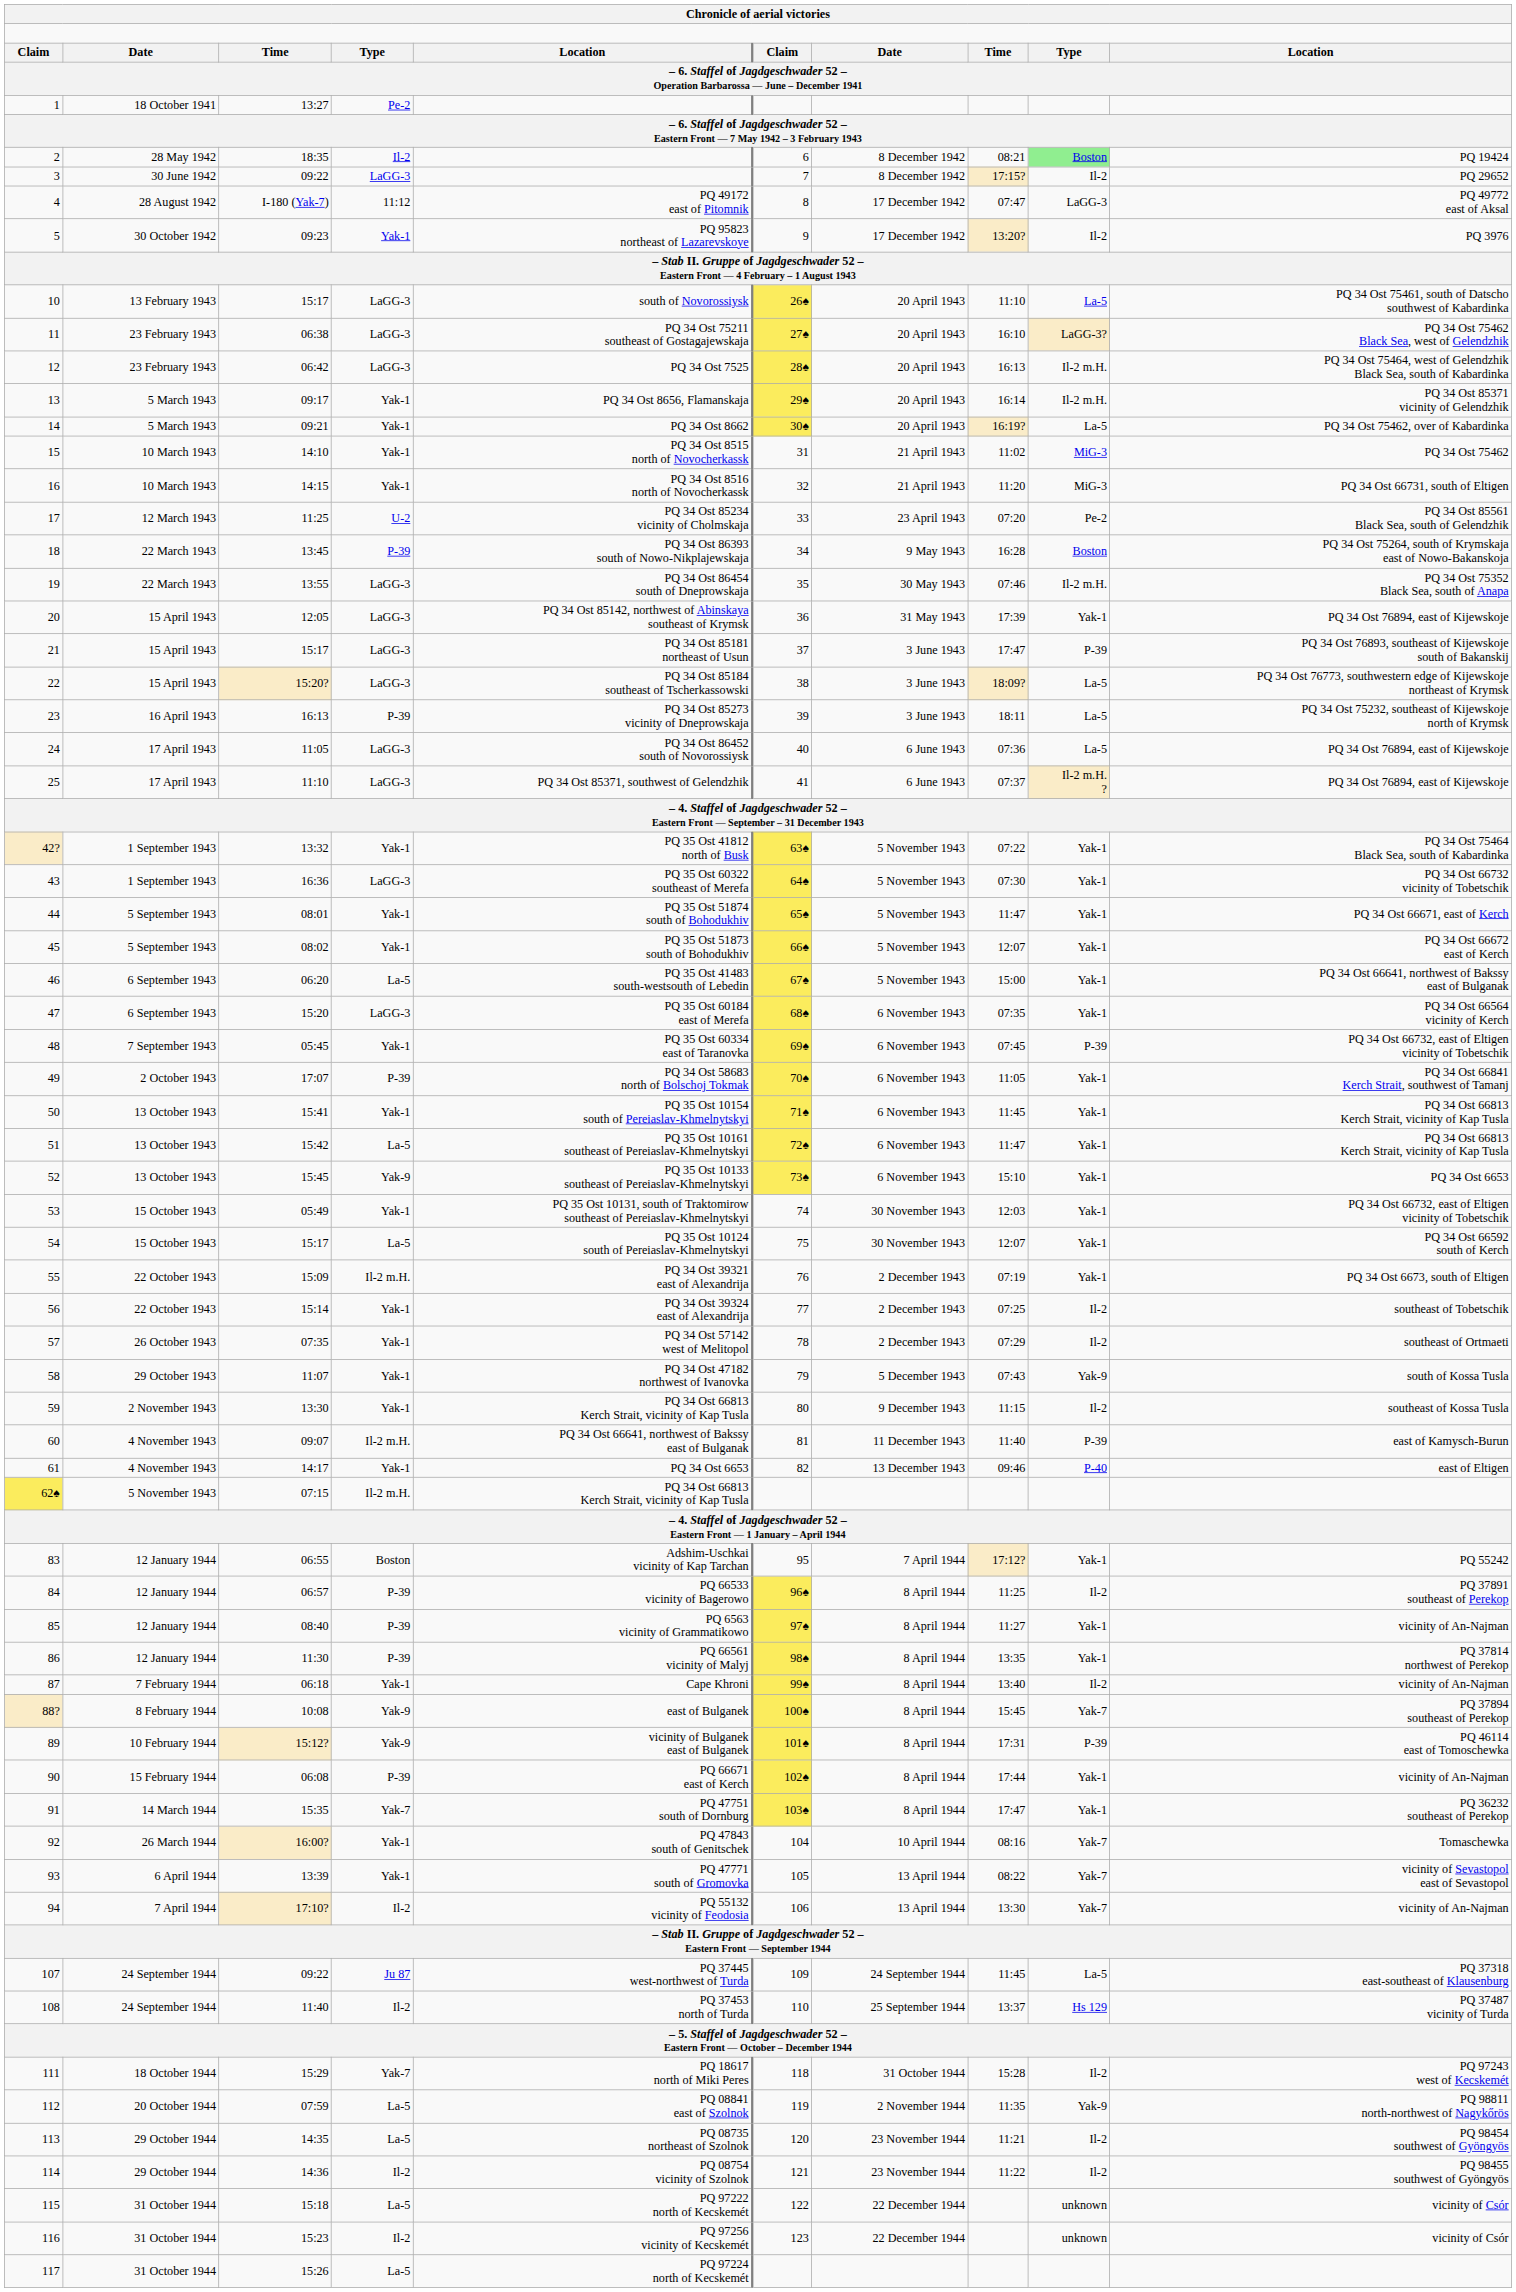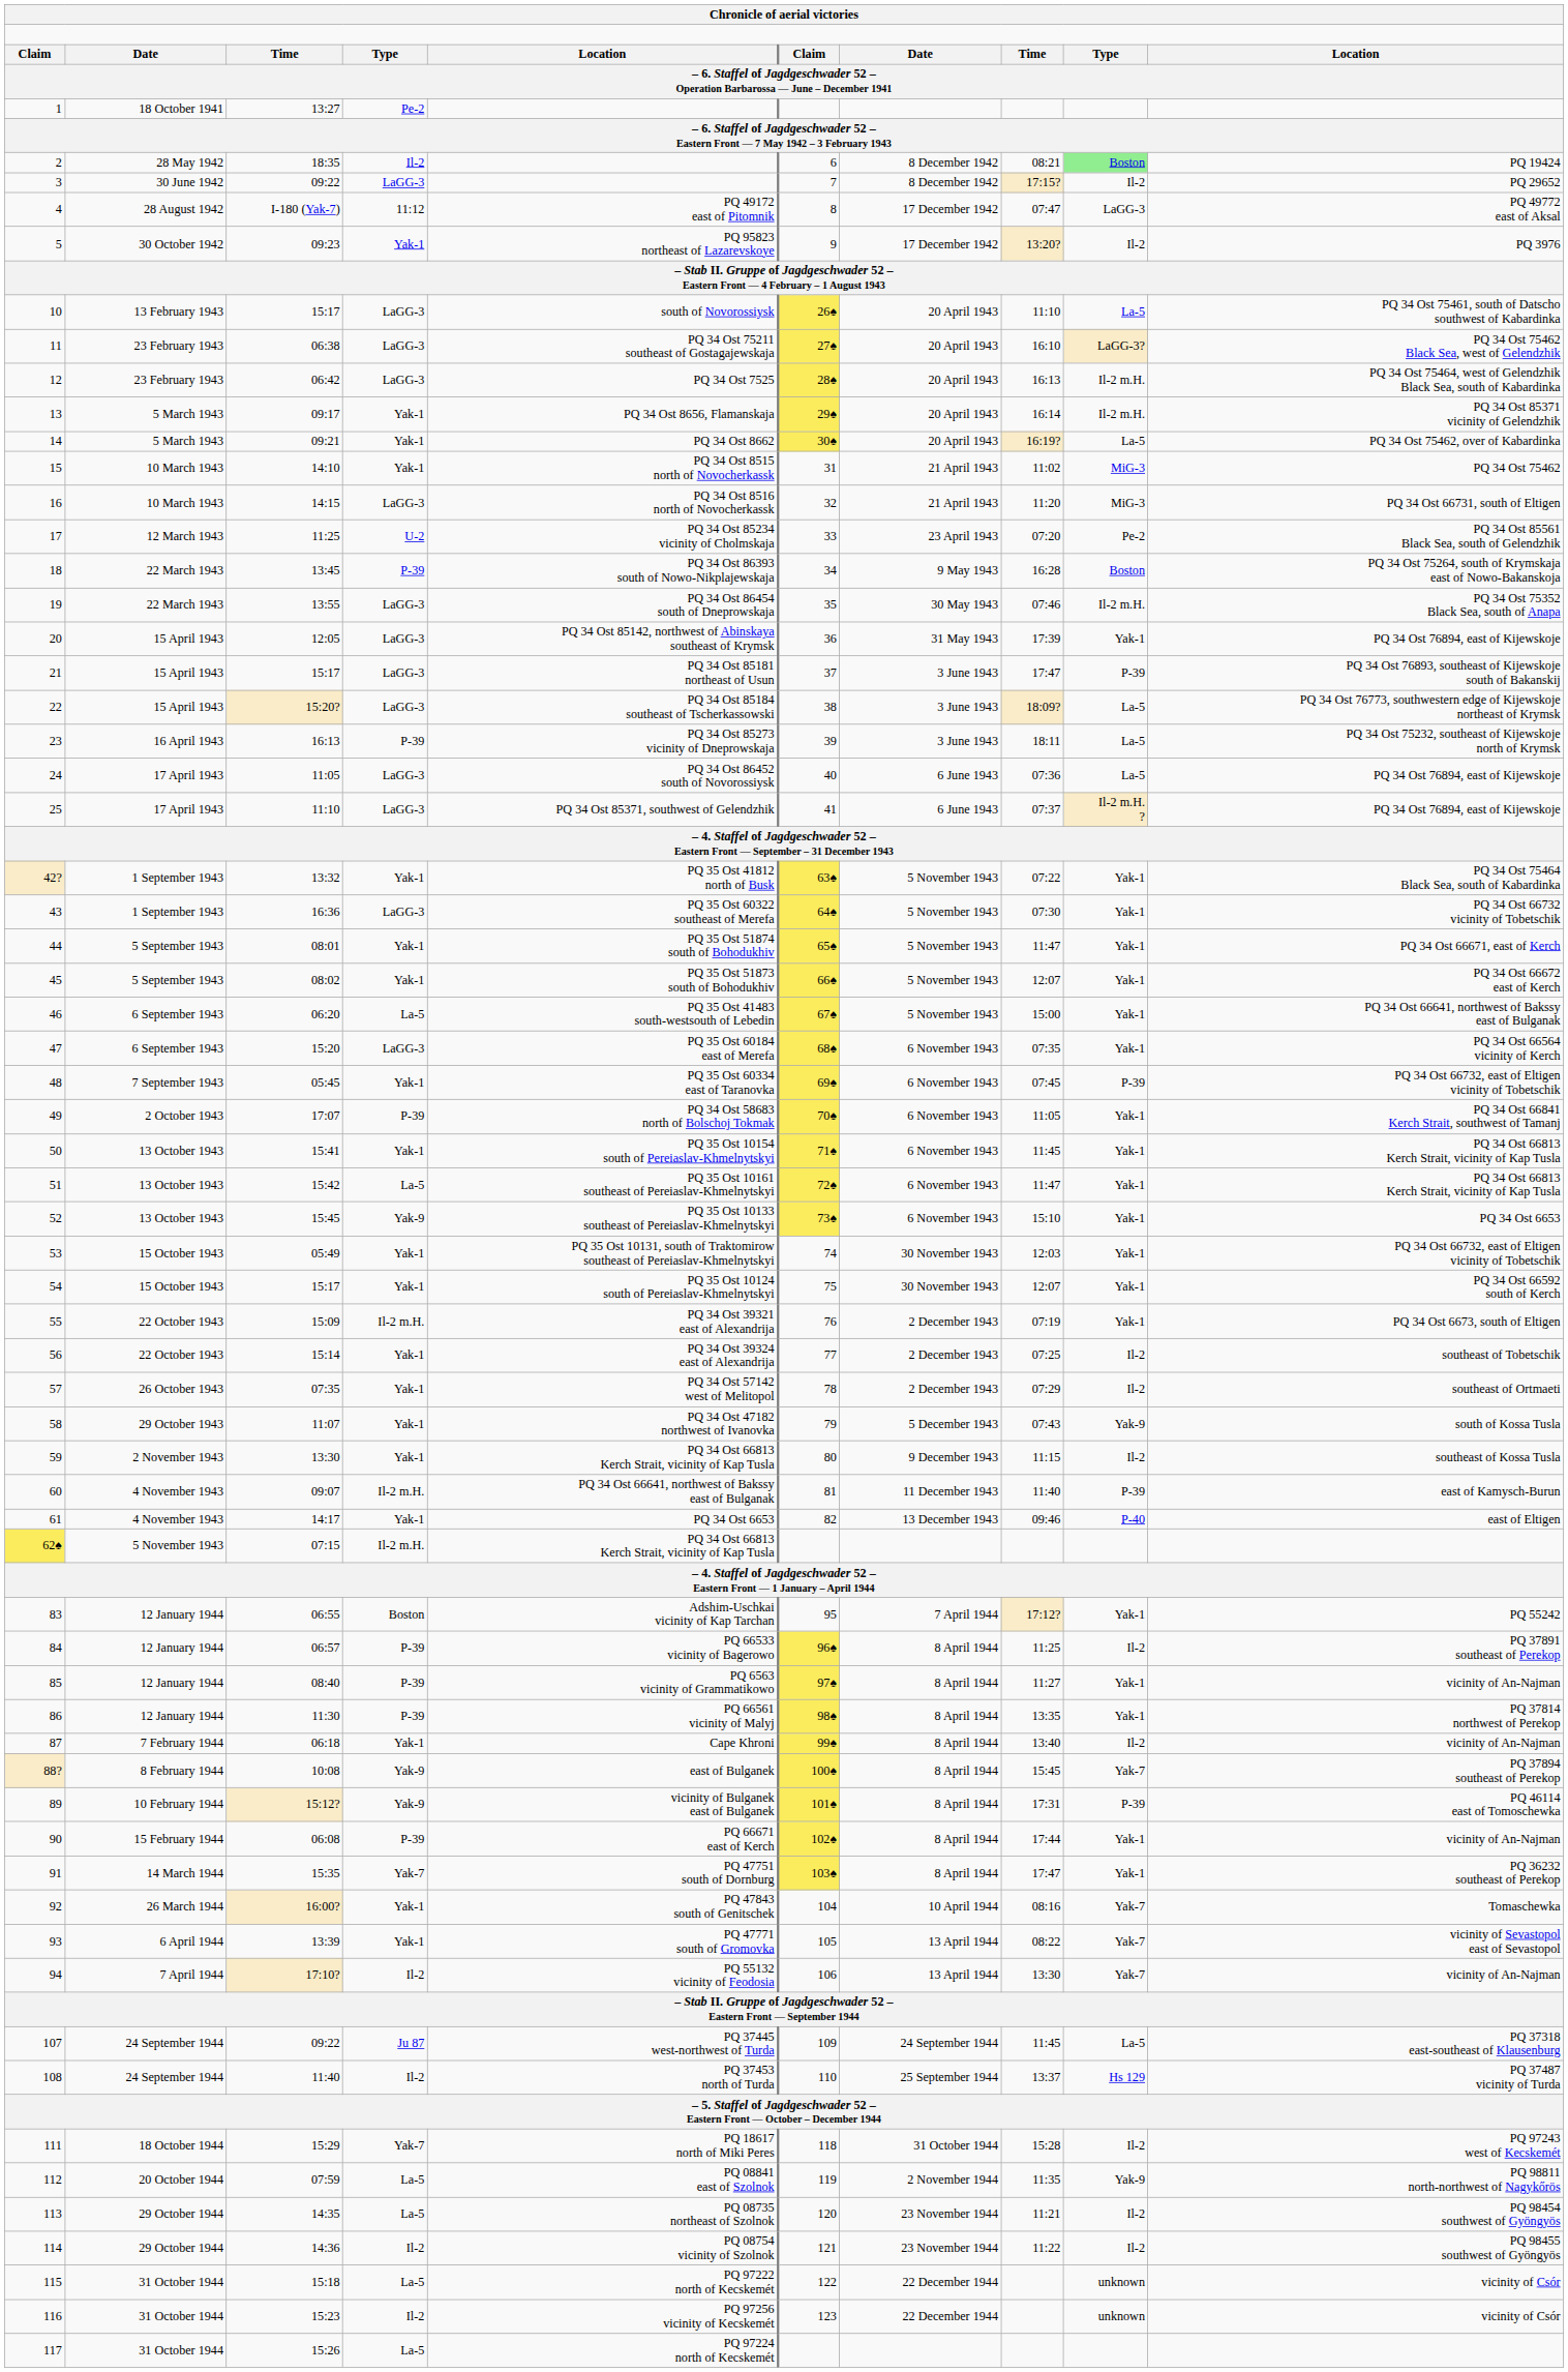16 | column 4: Yak-1 -> LaGG-3
54 | column 4: La-5 -> Yak-1
